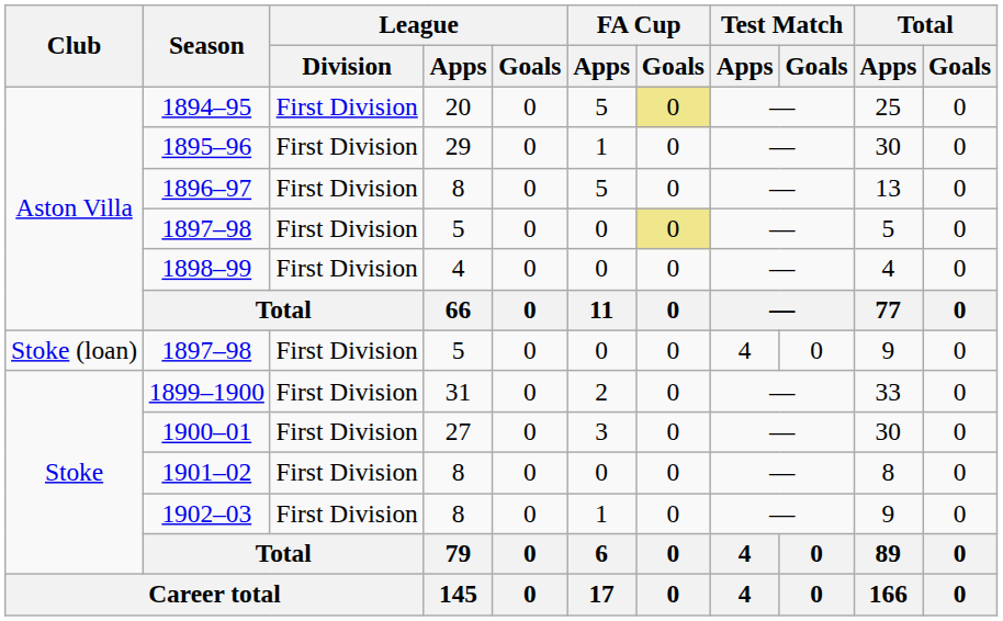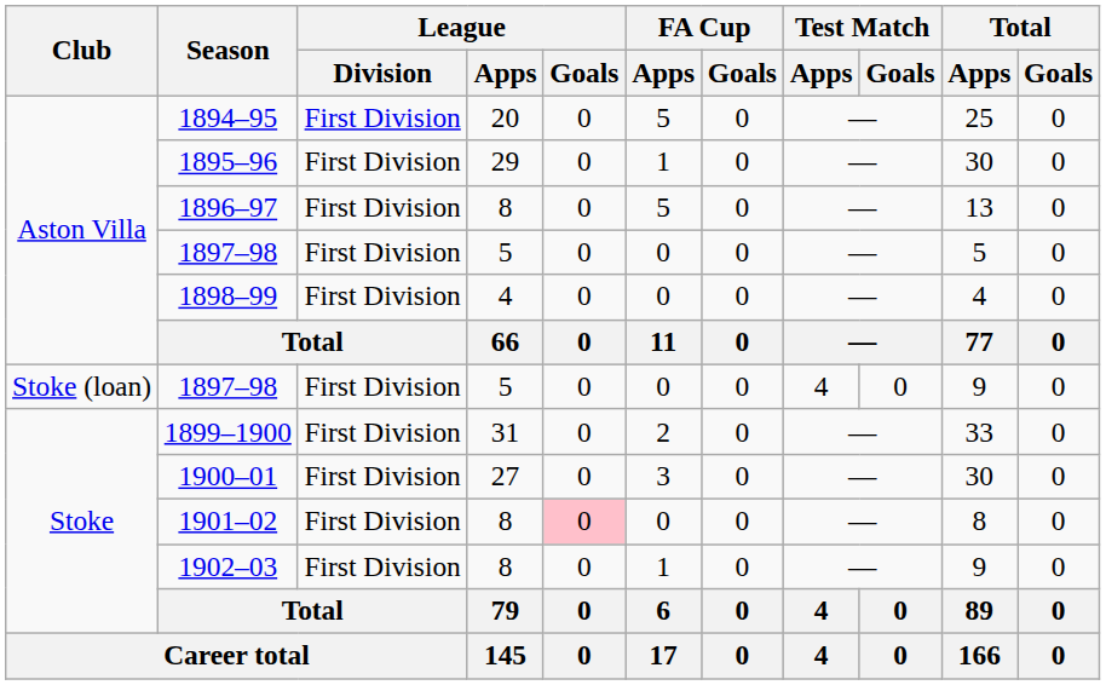1894–95 | FA Cup / Goals: khaki background -> no background
Aston Villa / 1897–98 | FA Cup / Goals: khaki background -> no background
1901–02 | League / Goals: no background -> pink background
